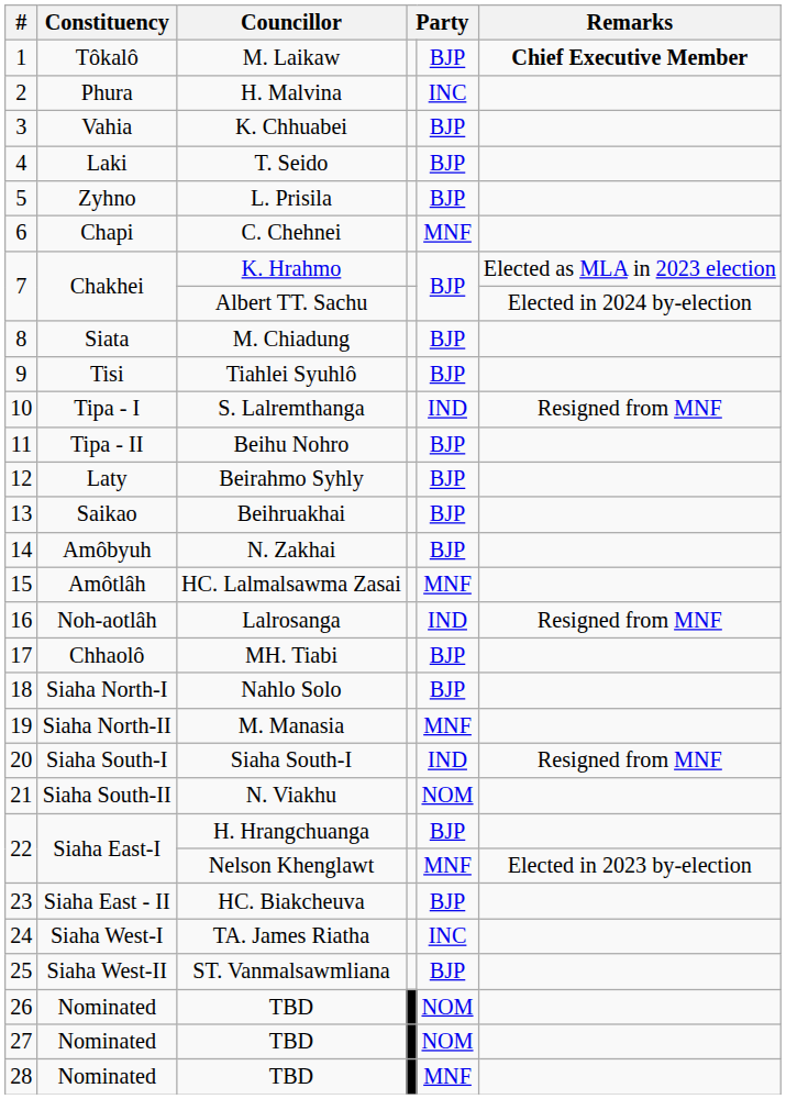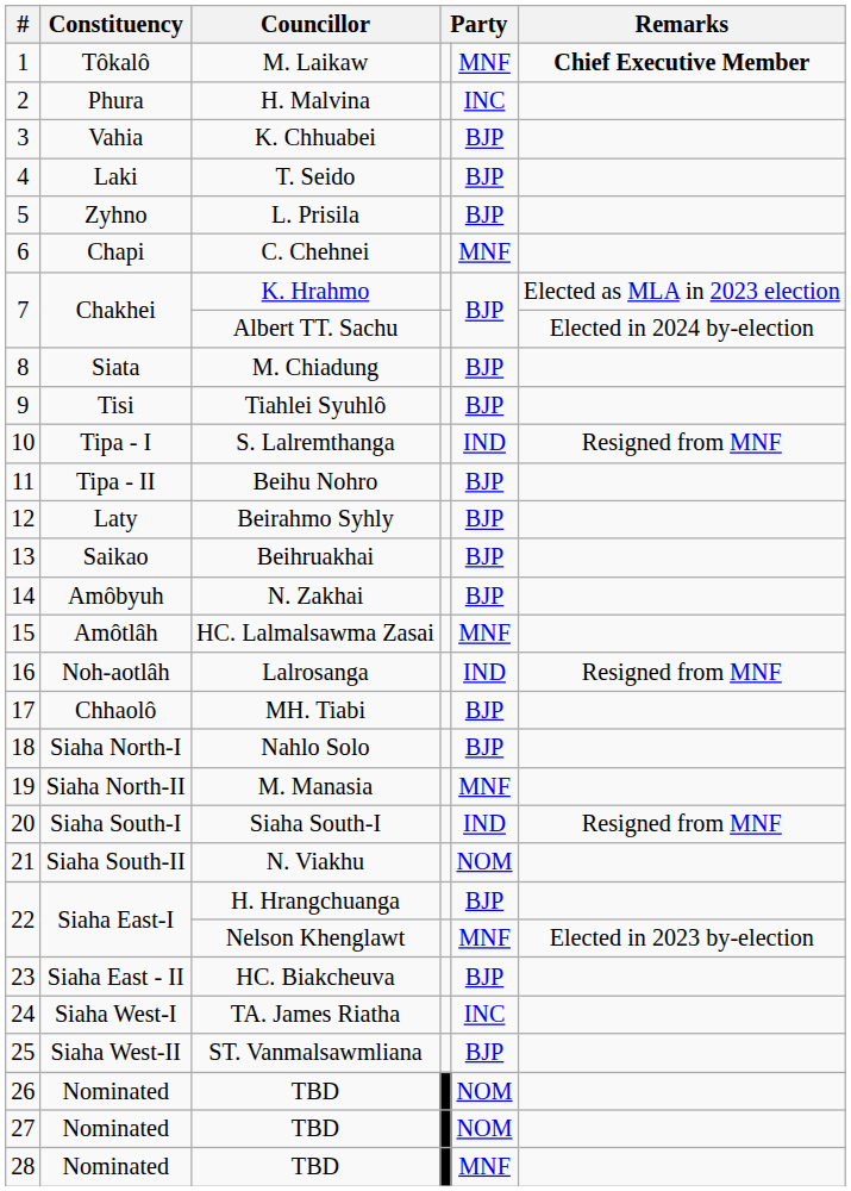M. Laikaw | column 5: BJP -> MNF
